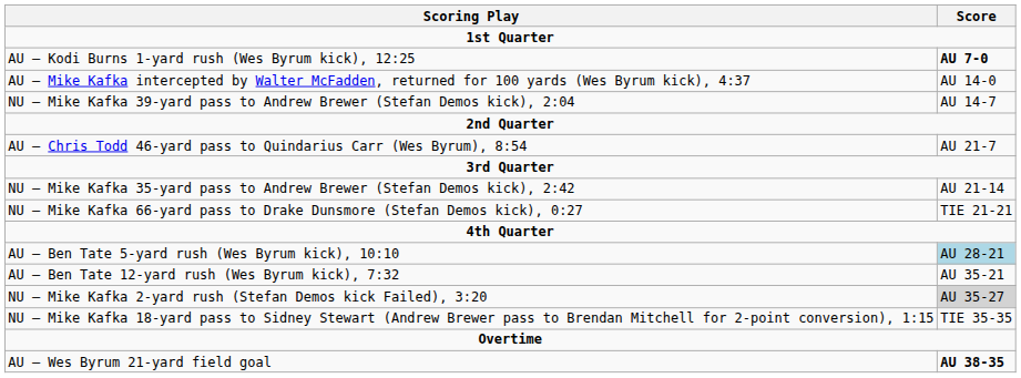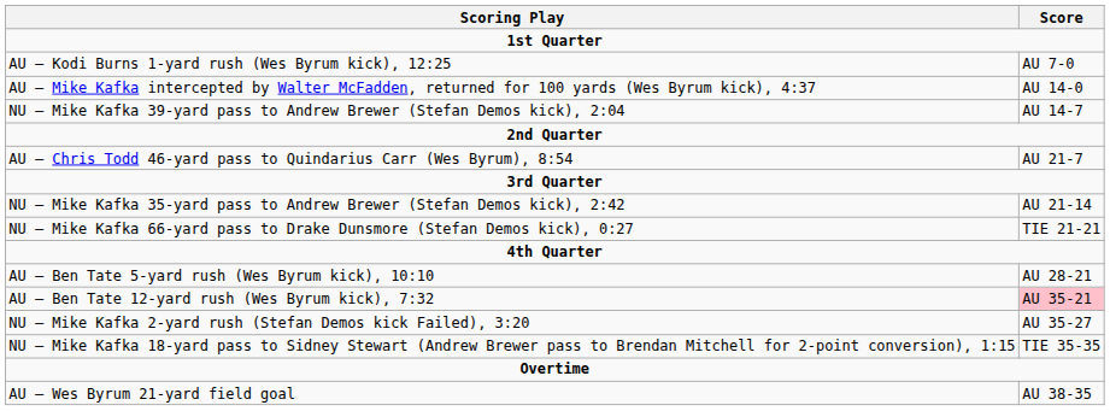AU — Kodi Burns 1-yard rush (Wes Byrum kick), 12:25 | Score: bold -> normal
AU — Ben Tate 5-yard rush (Wes Byrum kick), 10:10 | Score: lightblue background -> no background
AU — Ben Tate 12-yard rush (Wes Byrum kick), 7:32 | Score: no background -> pink background
NU — Mike Kafka 2-yard rush (Stefan Demos kick Failed), 3:20 | Score: lightgrey background -> no background
AU — Wes Byrum 21-yard field goal | Score: bold -> normal
